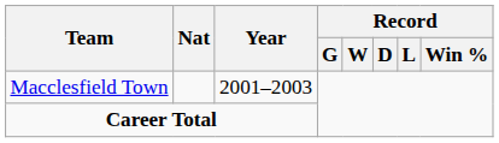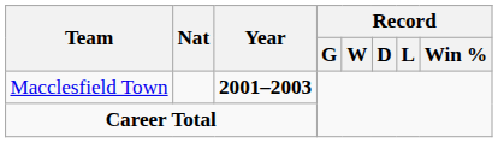Macclesfield Town | Year: normal -> bold
